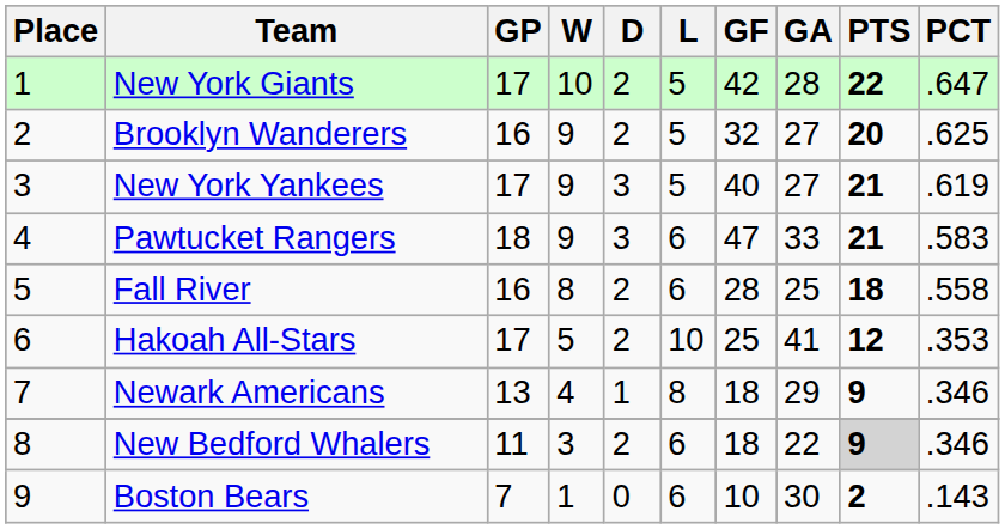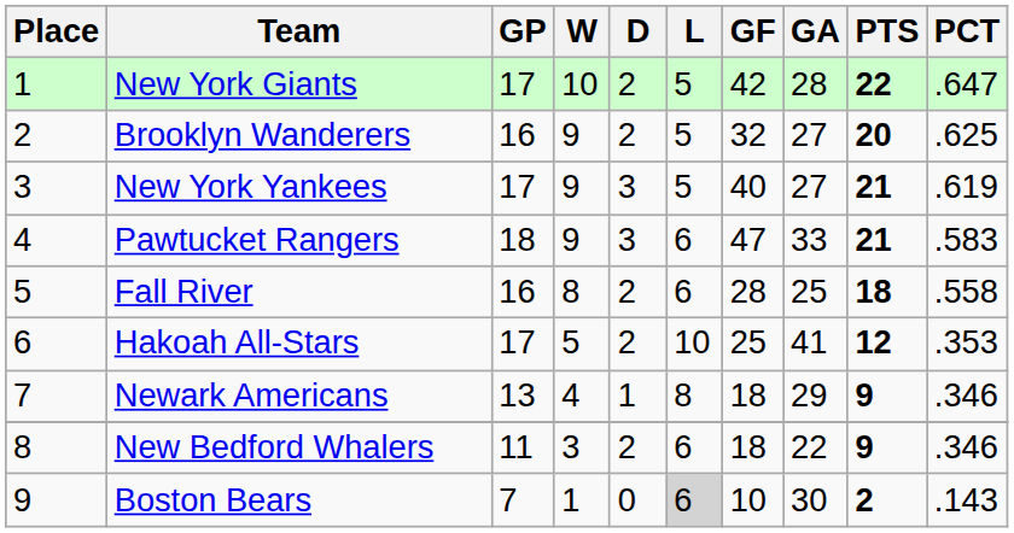New Bedford Whalers | PTS: lightgrey background -> no background
Boston Bears | L: no background -> lightgrey background
